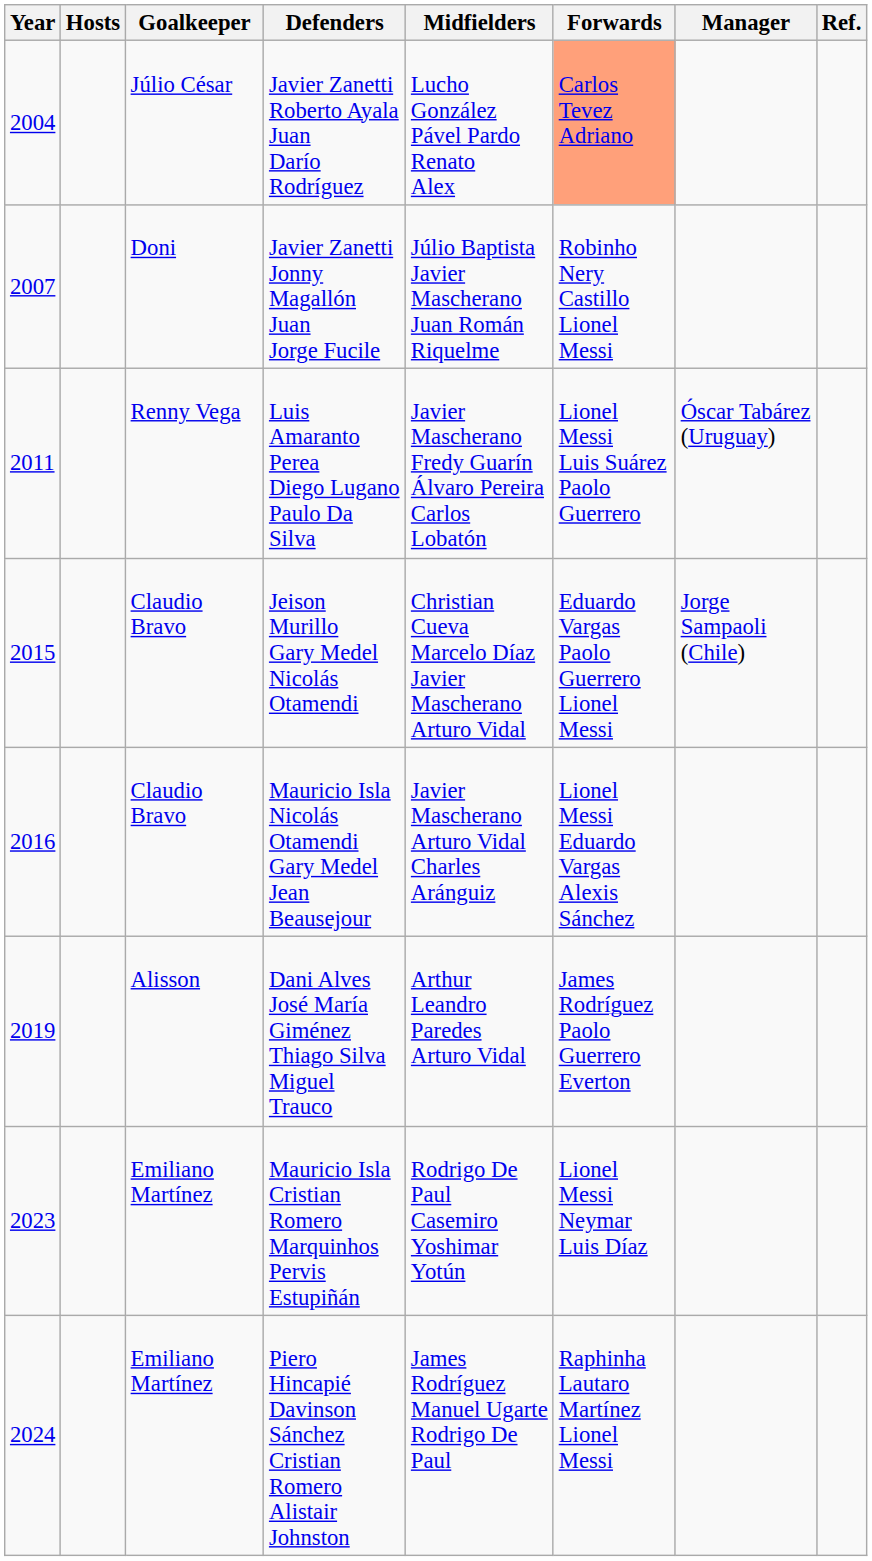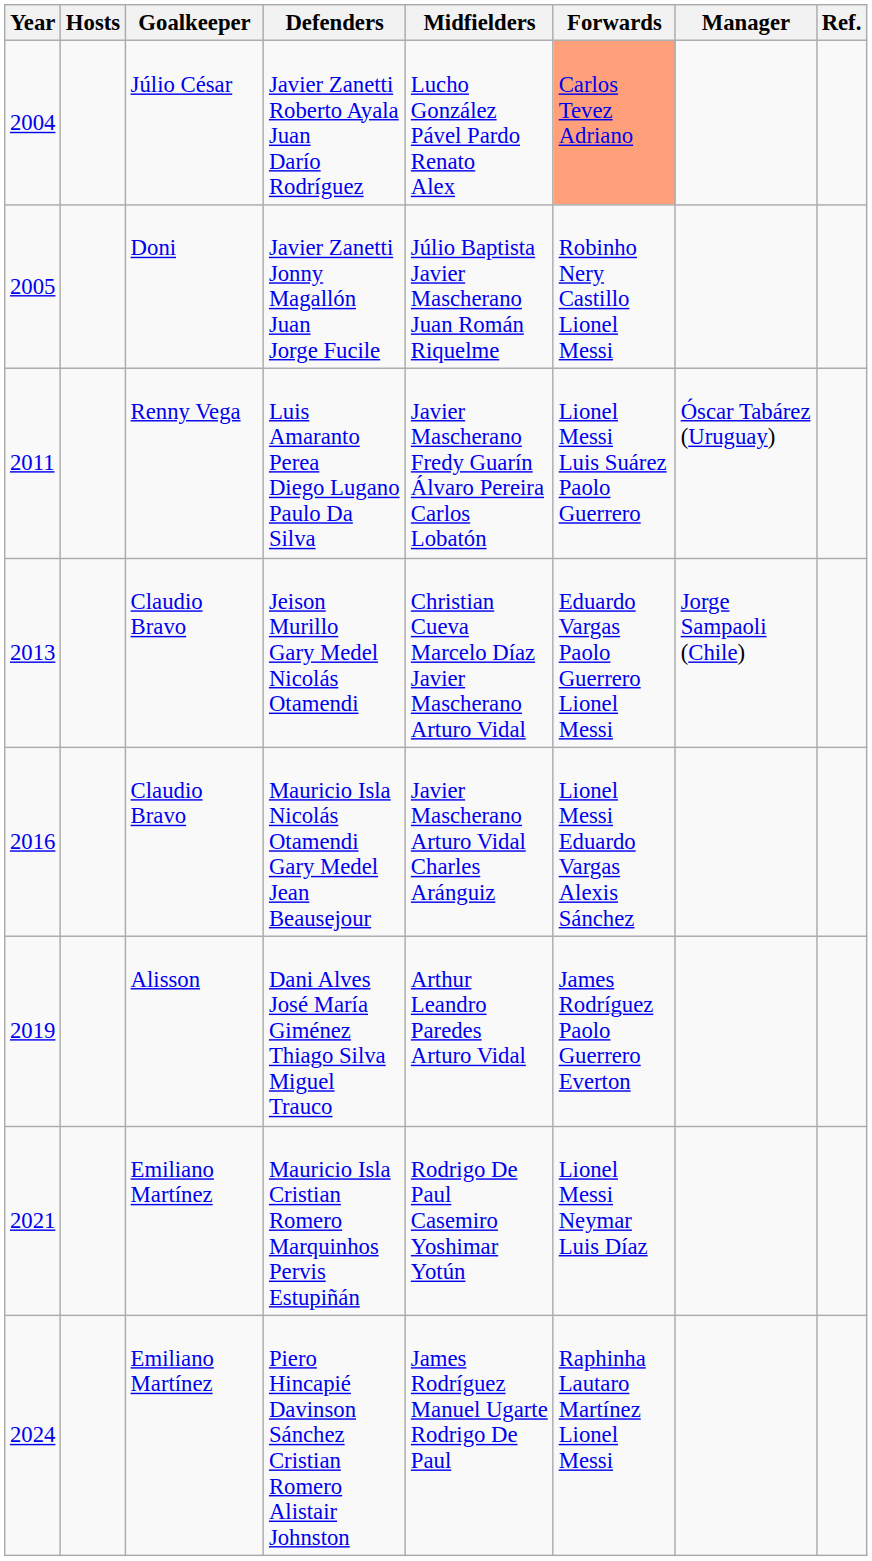Javier Zanetti Jonny Magallón Juan Jorge Fucile | Year: 2007 -> 2005
Jeison Murillo Gary Medel Nicolás Otamendi | Year: 2015 -> 2013
Mauricio Isla Cristian Romero Marquinhos Pervis Estupiñán | Year: 2023 -> 2021
